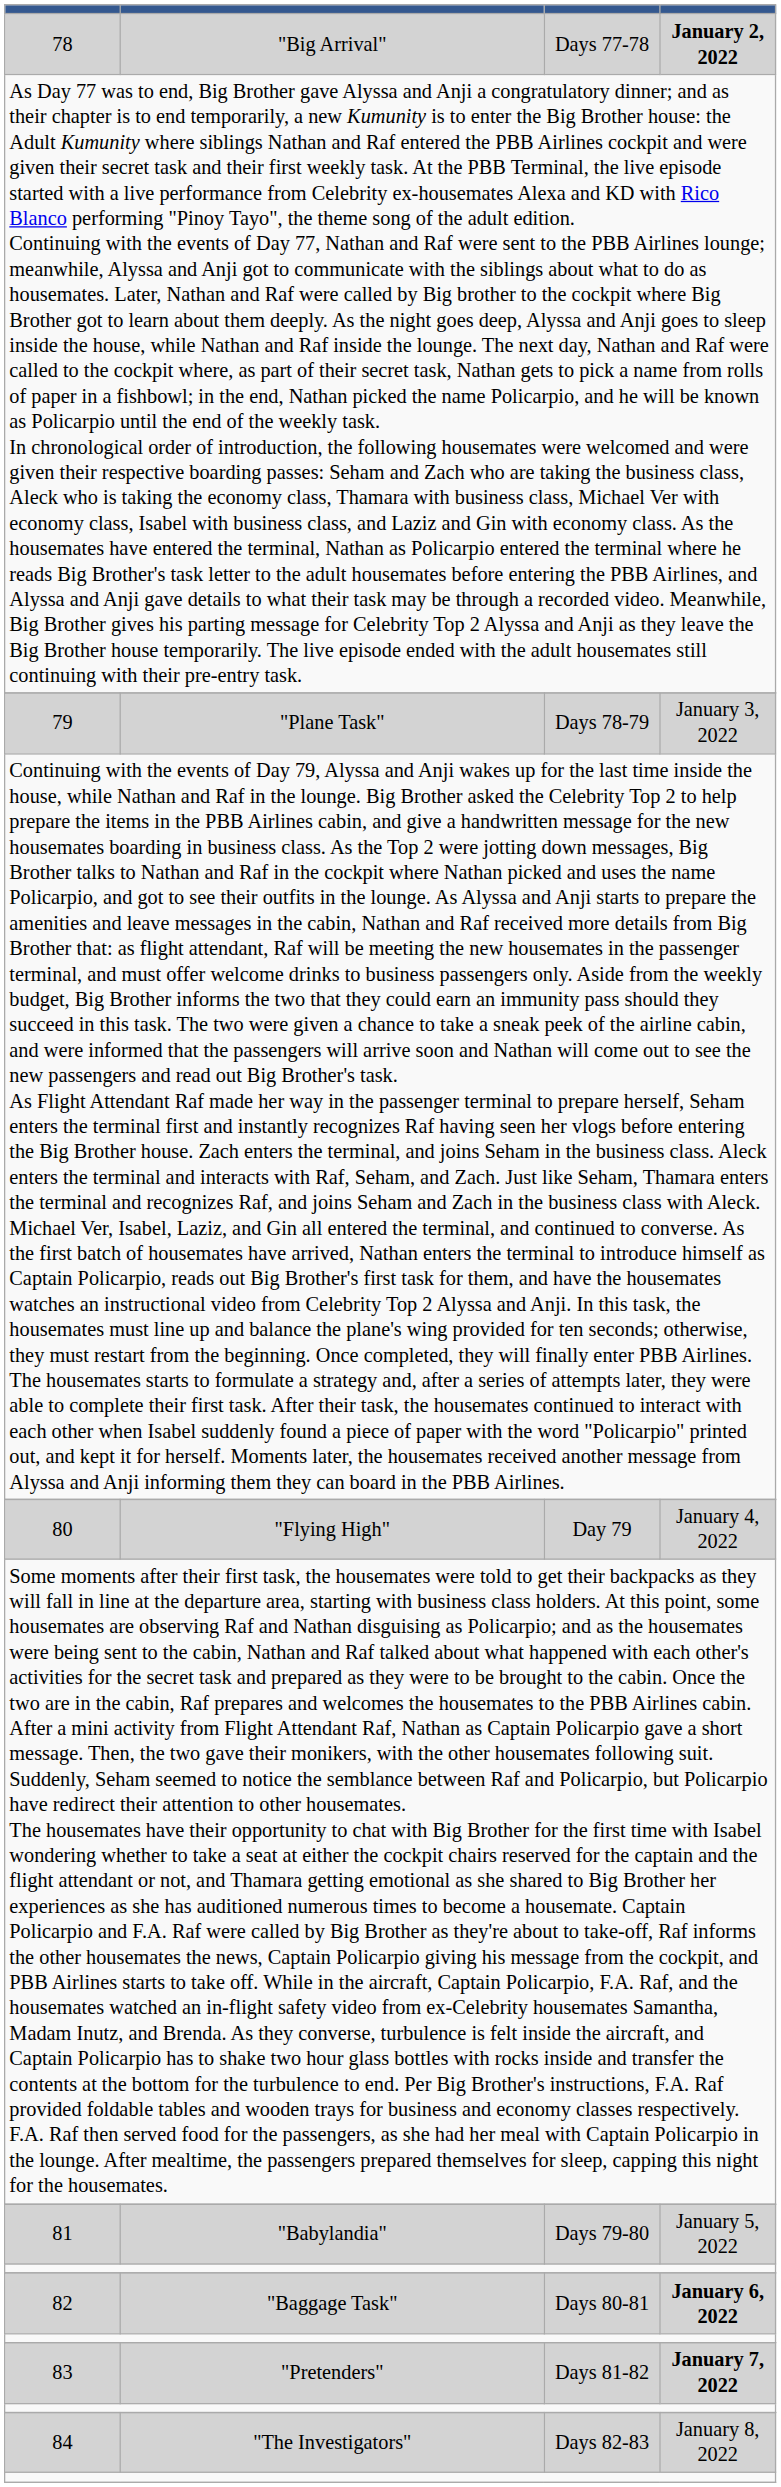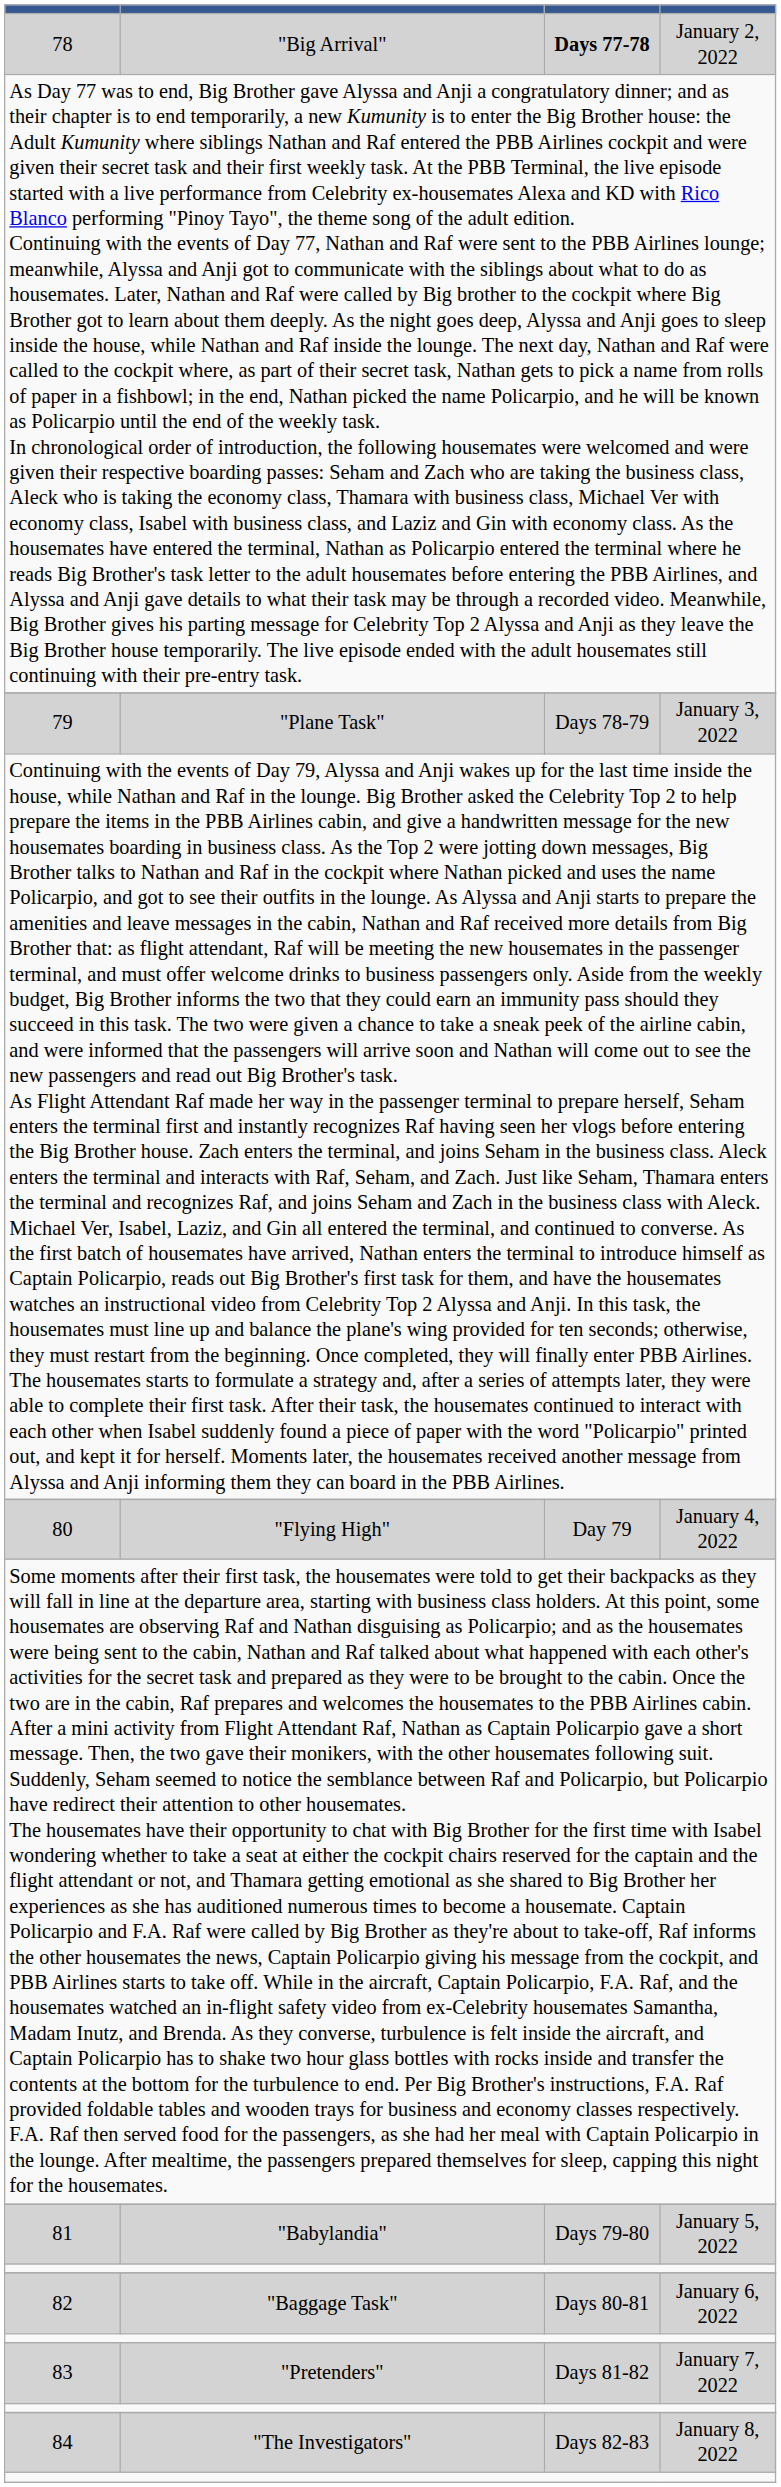78 | column 3: normal -> bold
78 | column 4: bold -> normal
82 | column 4: bold -> normal
83 | column 4: bold -> normal
